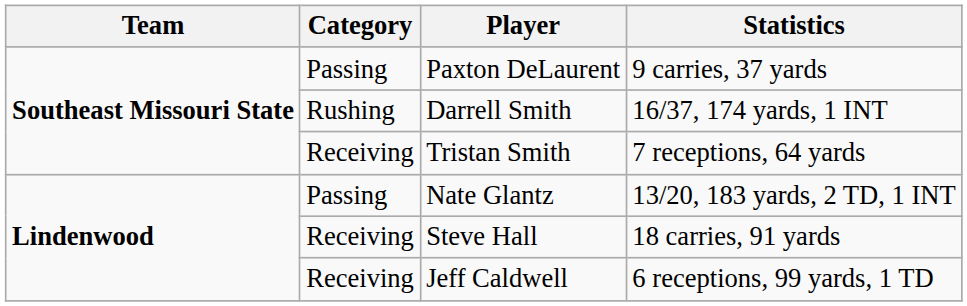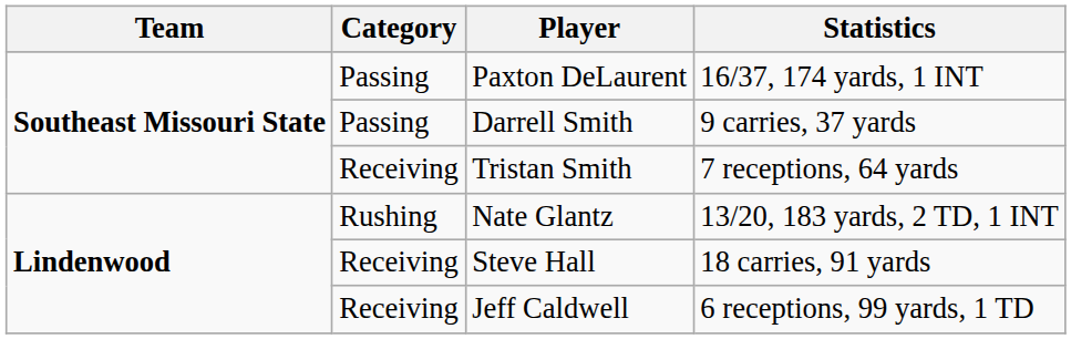Paxton DeLaurent | Statistics: 9 carries, 37 yards -> 16/37, 174 yards, 1 INT
Darrell Smith | Category: Rushing -> Passing
Darrell Smith | Statistics: 16/37, 174 yards, 1 INT -> 9 carries, 37 yards
Nate Glantz | Category: Passing -> Rushing
